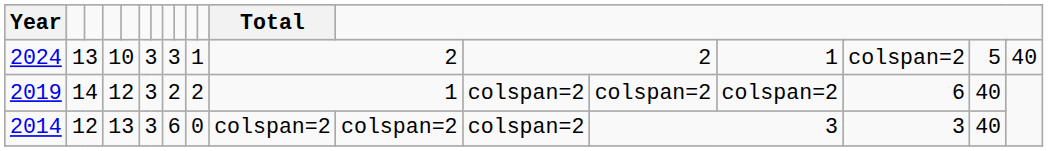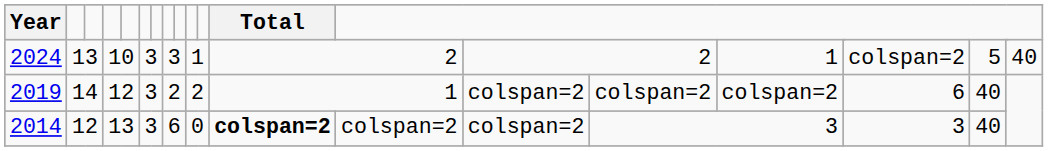2014 | Total: normal -> bold
